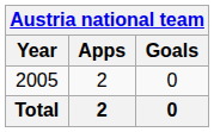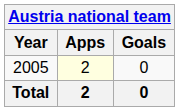2005 | Apps: no background -> lightyellow background
